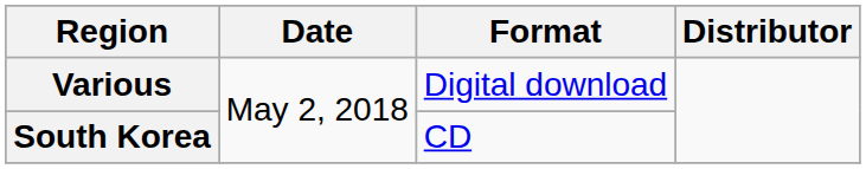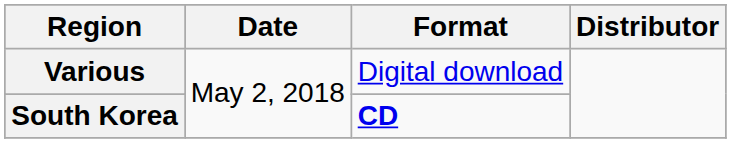South Korea / CD | Format: normal -> bold
